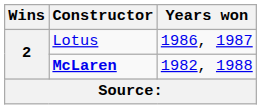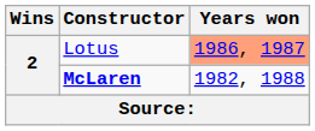Lotus | Years won: no background -> lightsalmon background
